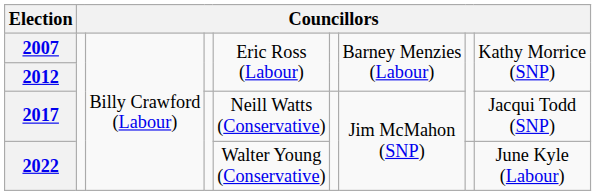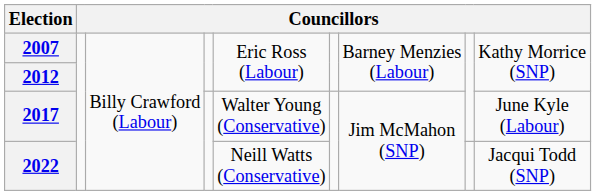2017 | column 5: Neill Watts (Conservative) -> Walter Young (Conservative)
2017 | column 9: Jacqui Todd (SNP) -> June Kyle (Labour)
2022 | column 5: Walter Young (Conservative) -> Neill Watts (Conservative)
2022 | column 9: June Kyle (Labour) -> Jacqui Todd (SNP)
